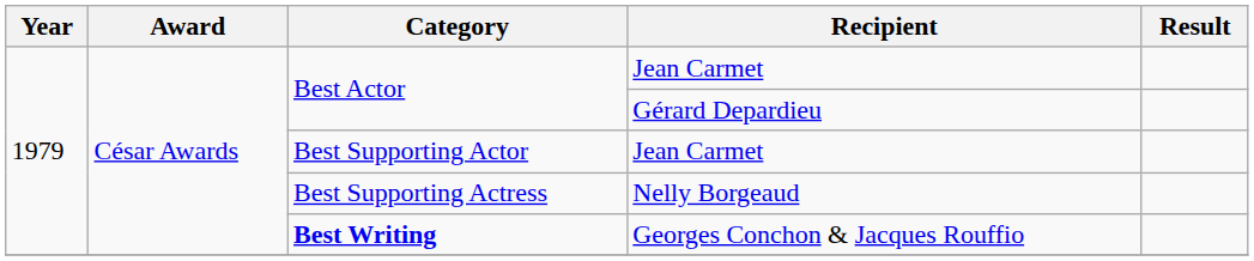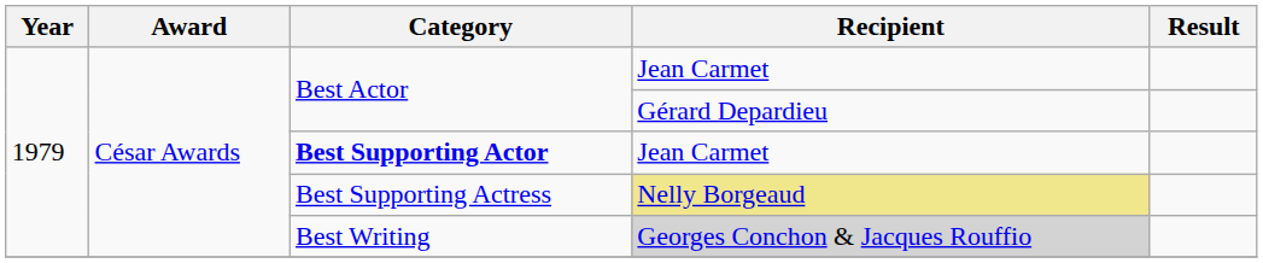Best Supporting Actor | Category: normal -> bold
Best Supporting Actress | Recipient: no background -> khaki background
Best Writing | Category: bold -> normal
Best Writing | Recipient: no background -> lightgrey background
